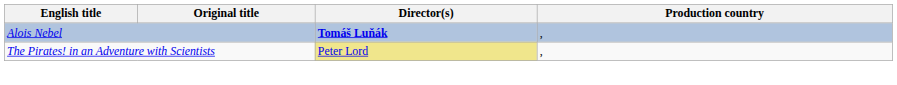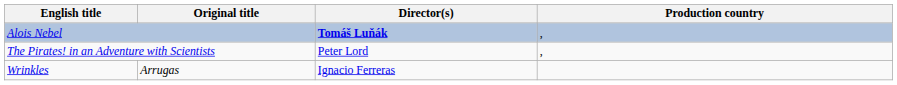The Pirates! in an Adventure with Scientists | Director(s): khaki background -> no background
+ row: Wrinkles | Arrugas | Ignacio Ferreras
